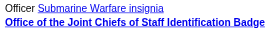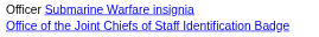row 2 | column 1: bold -> normal
